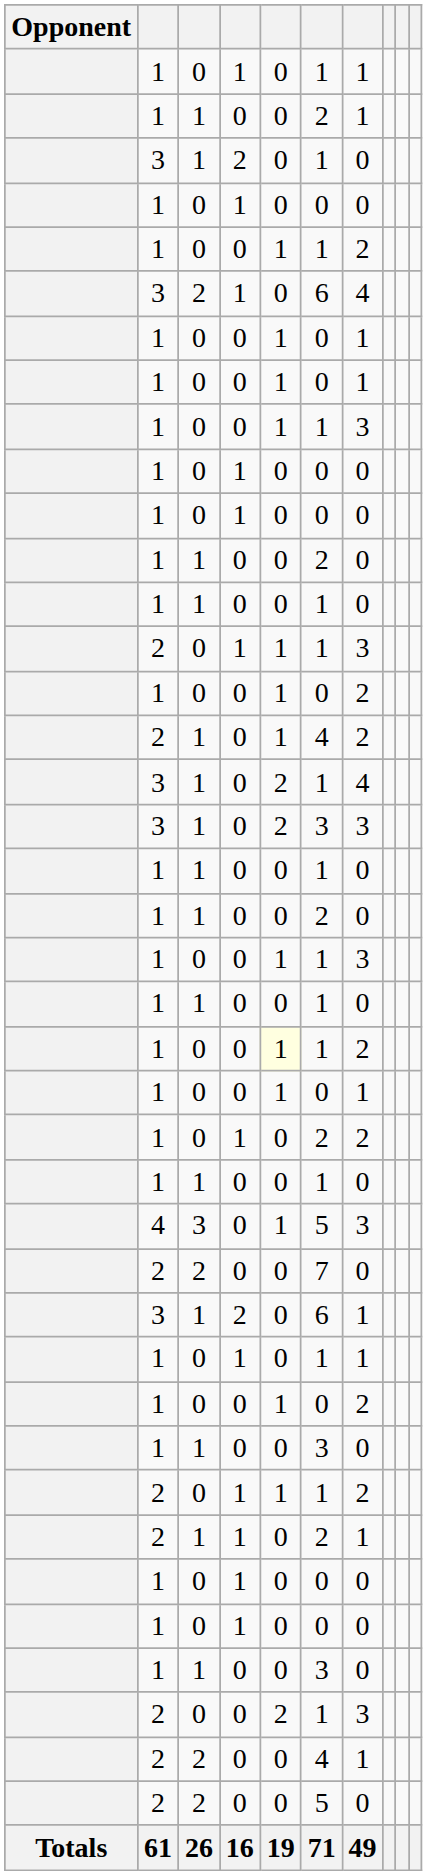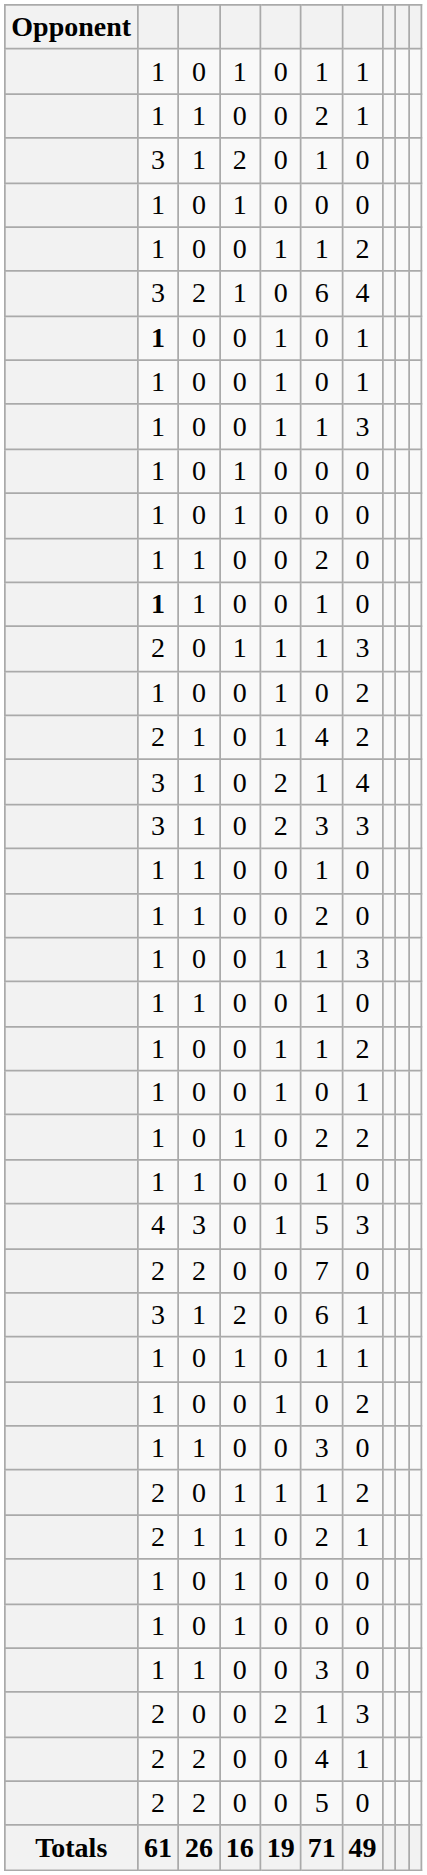row 8 | column 2: normal -> bold
row 14 | column 2: normal -> bold
row 24 | column 5: lightyellow background -> no background
